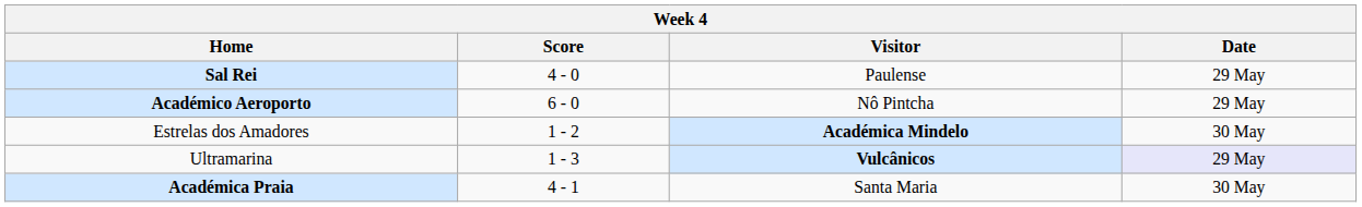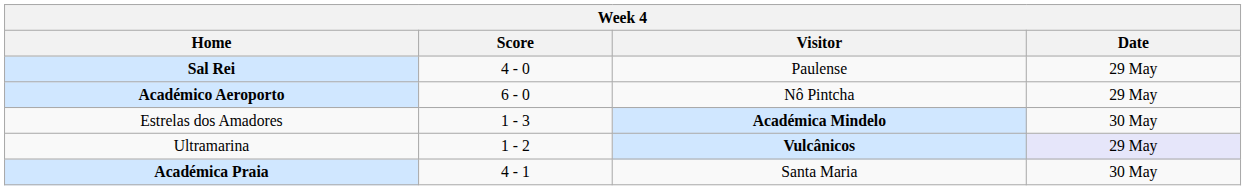Estrelas dos Amadores | Score: 1 - 2 -> 1 - 3
Ultramarina | Score: 1 - 3 -> 1 - 2
